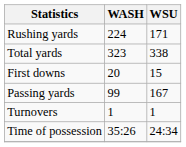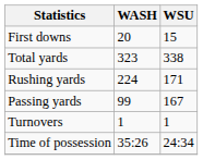rows swapped: First downs <-> Rushing yards
